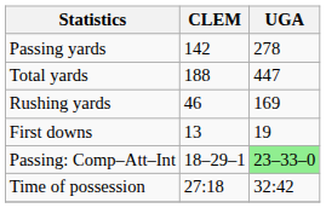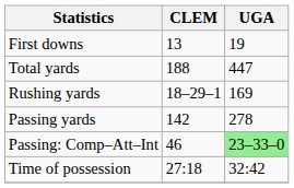rows swapped: First downs <-> Passing yards
Rushing yards | CLEM: 46 -> 18–29–1
Passing: Comp–Att–Int | CLEM: 18–29–1 -> 46
